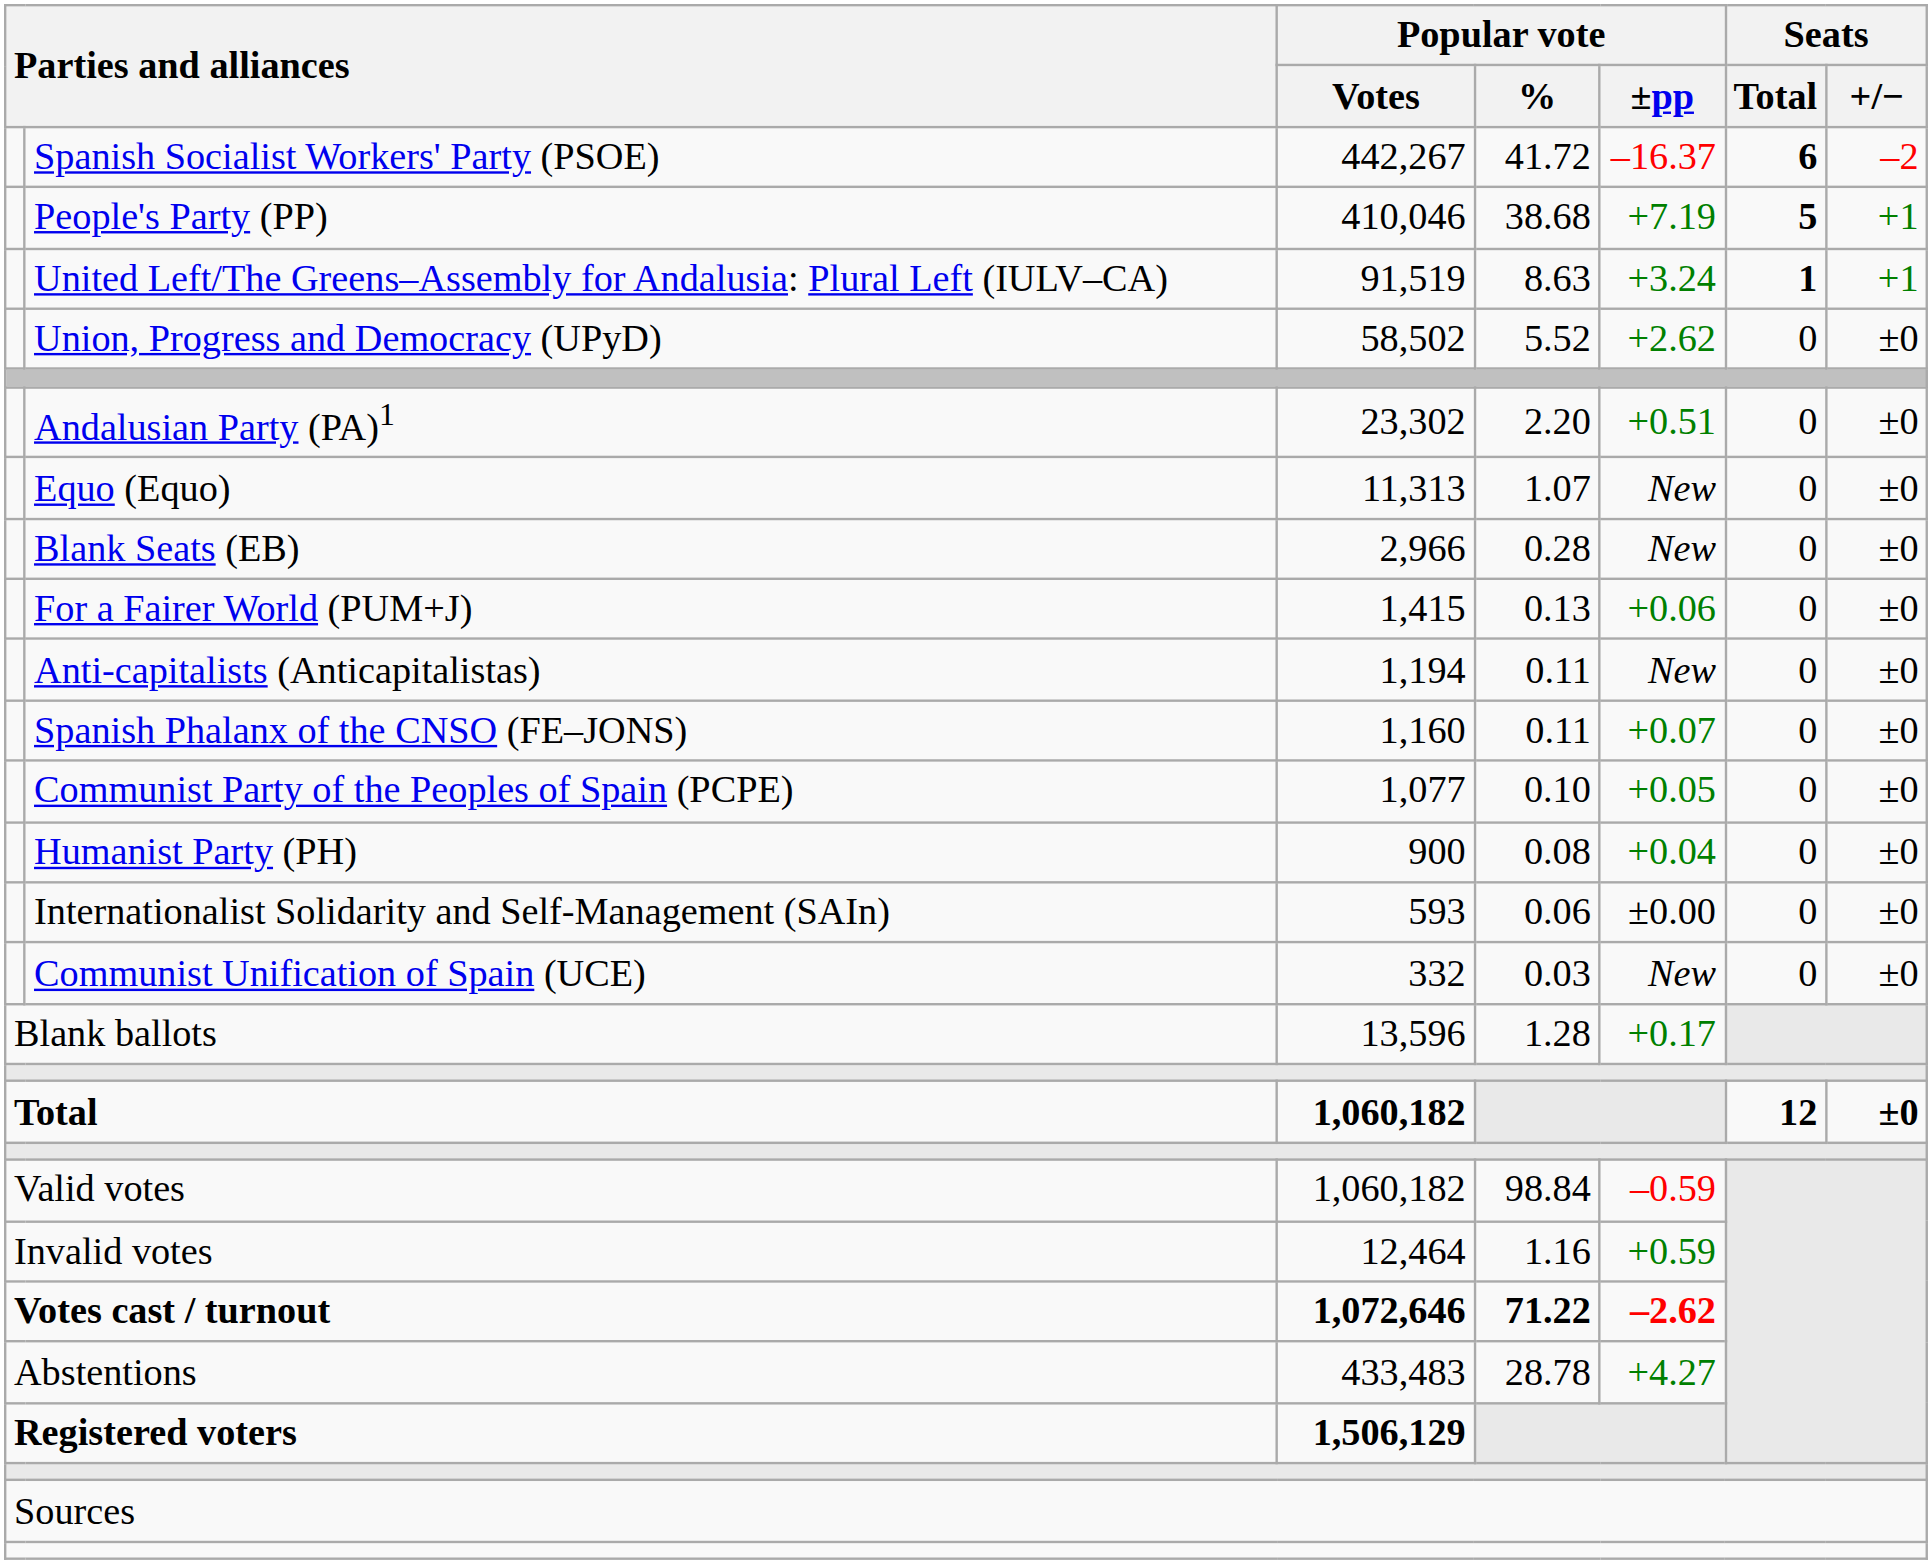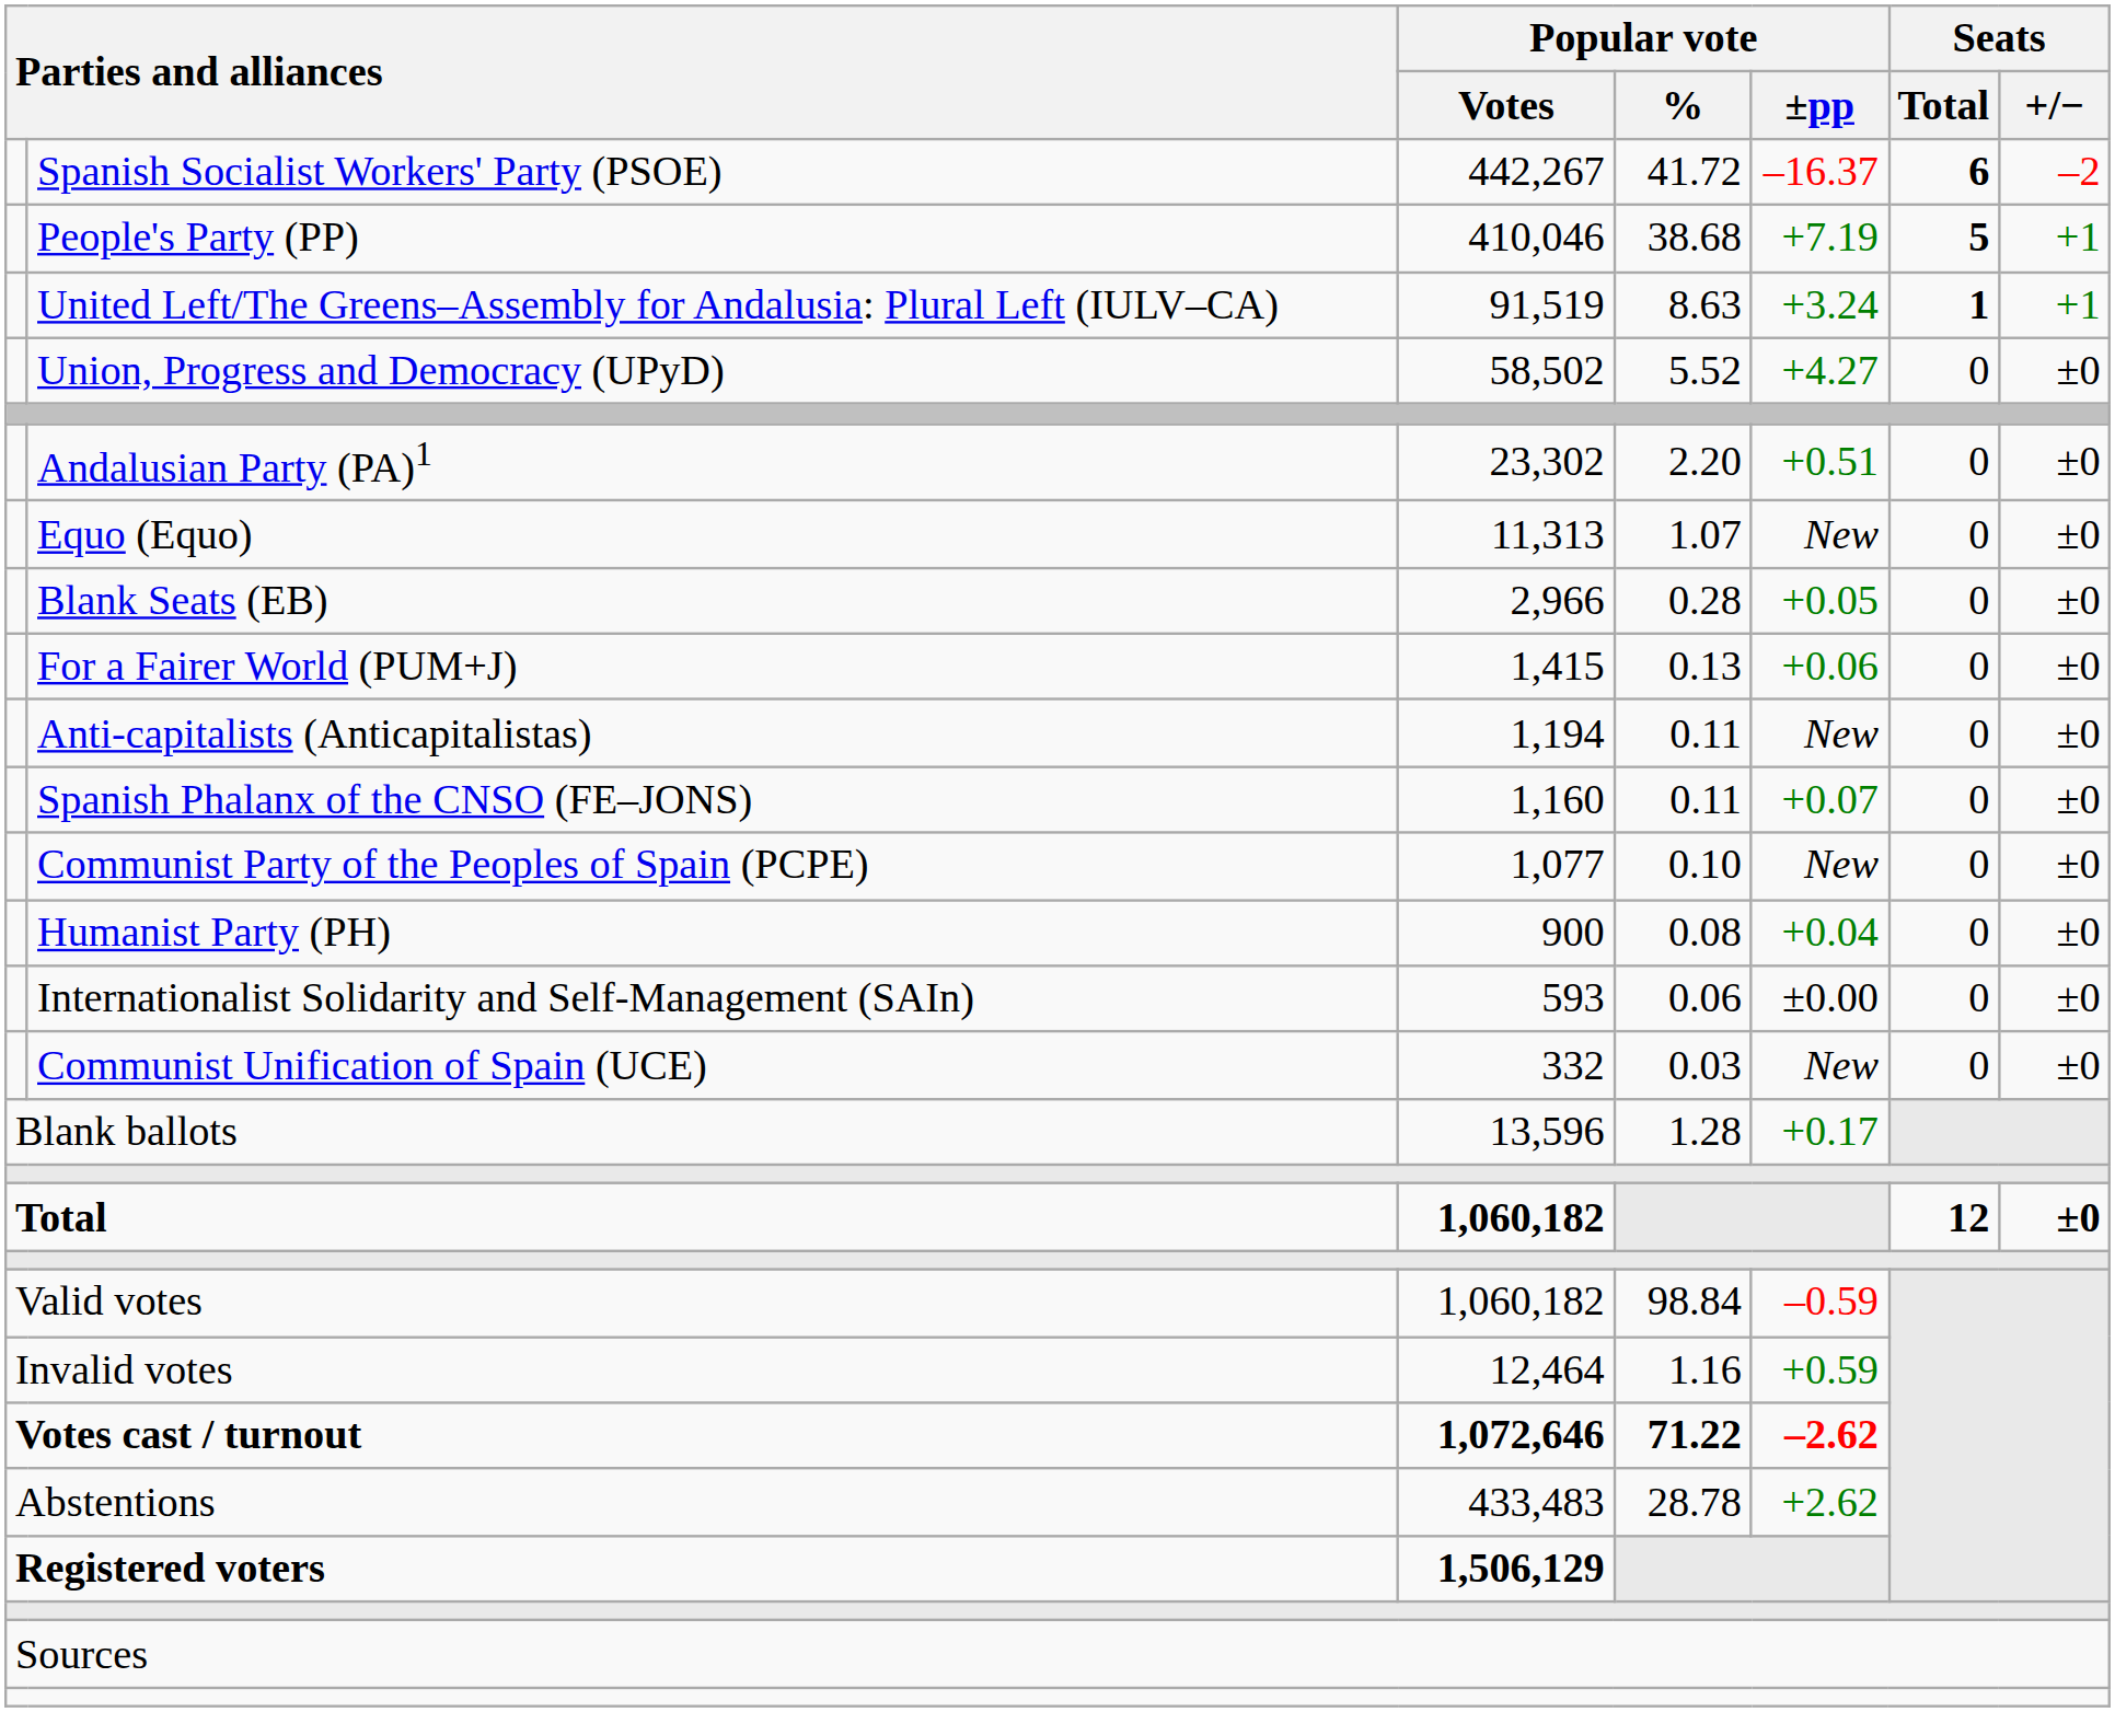Union, Progress and Democracy (UPyD) | Popular vote / ±pp: +2.62 -> +4.27
Blank Seats (EB) | Popular vote / ±pp: New -> +0.05
Communist Party of the Peoples of Spain (PCPE) | Popular vote / ±pp: +0.05 -> New
Abstentions | Popular vote / ±pp: +4.27 -> +2.62
